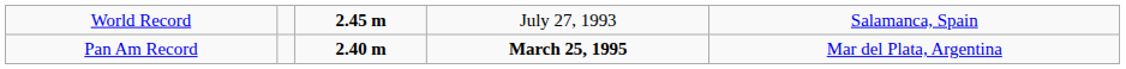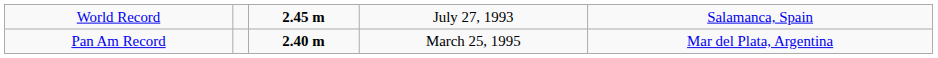Pan Am Record | column 4: bold -> normal
